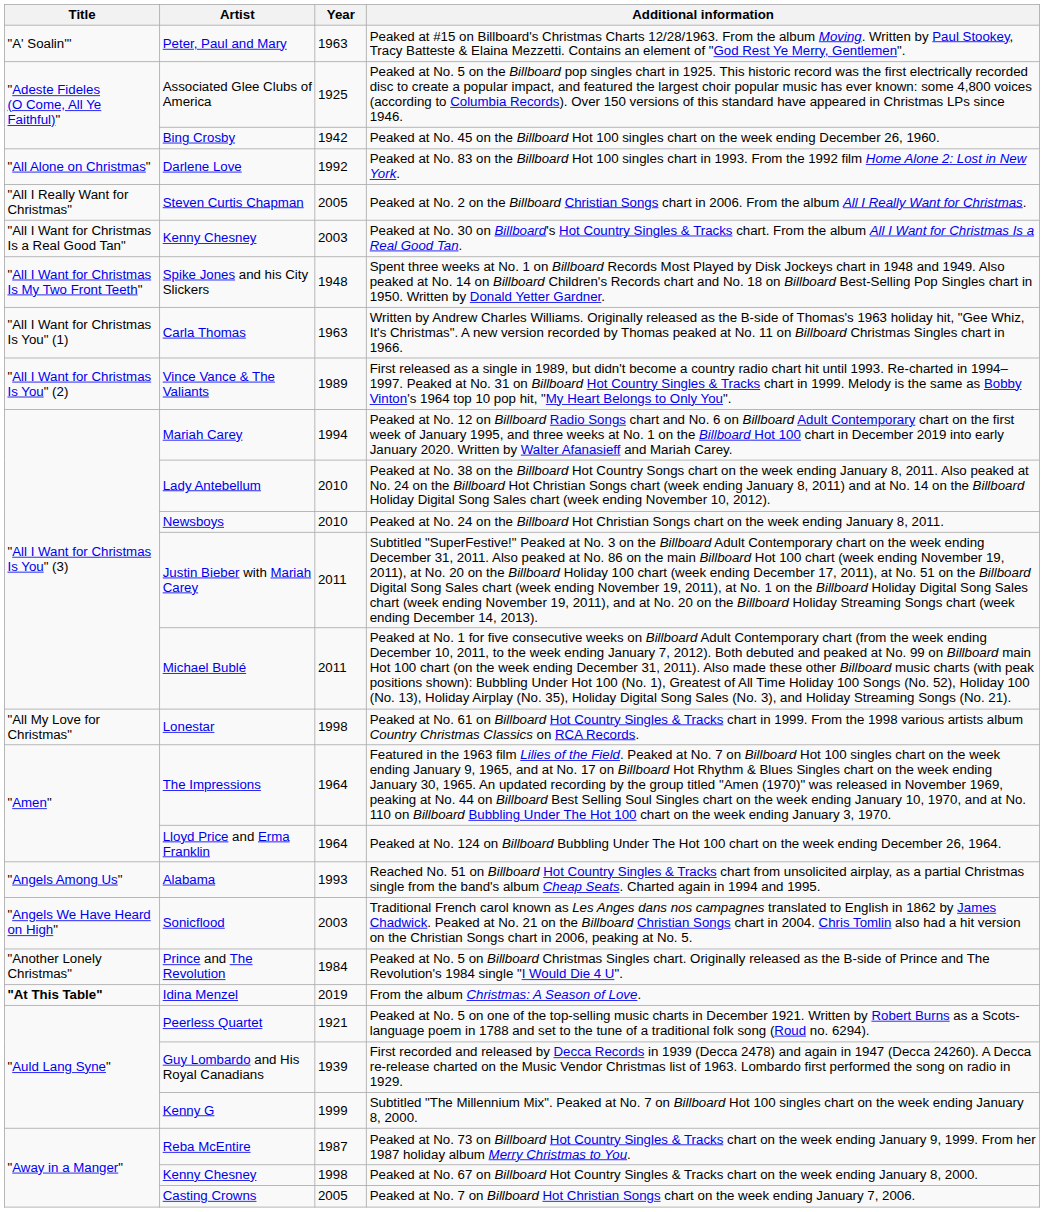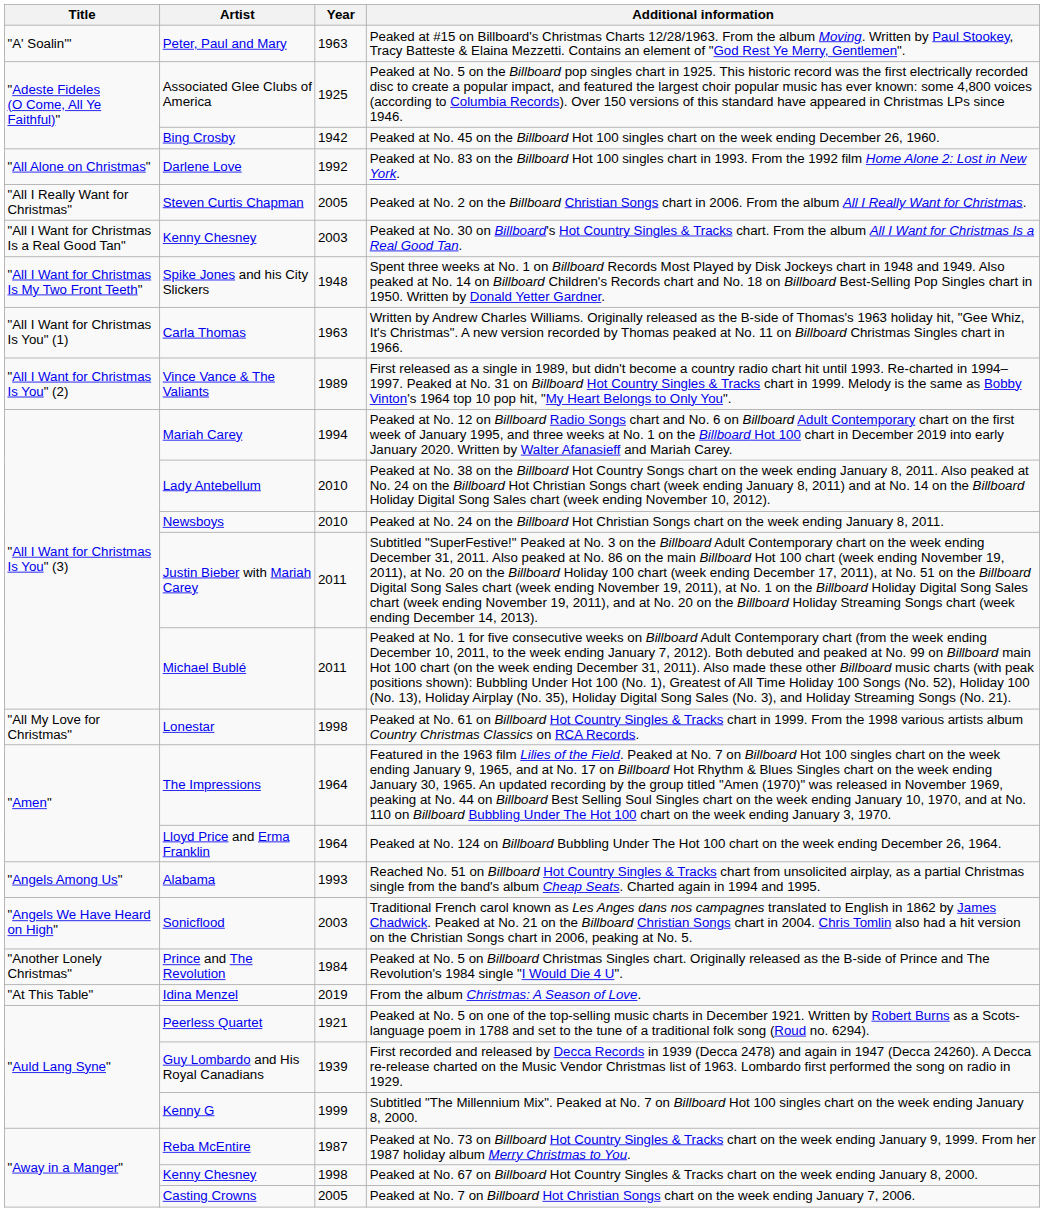From the album Christmas: A Season of Love. | Title: bold -> normal
